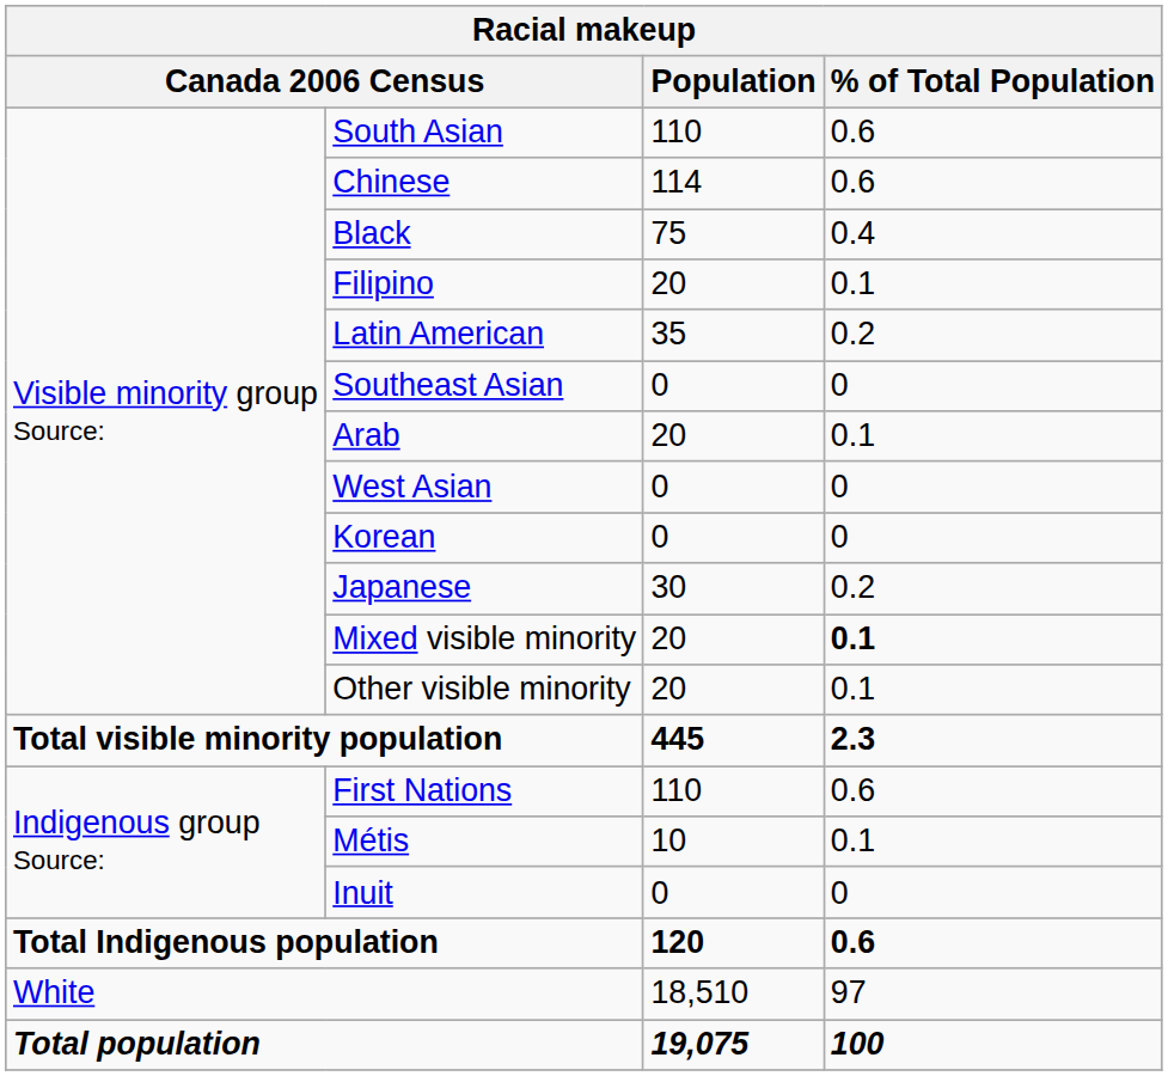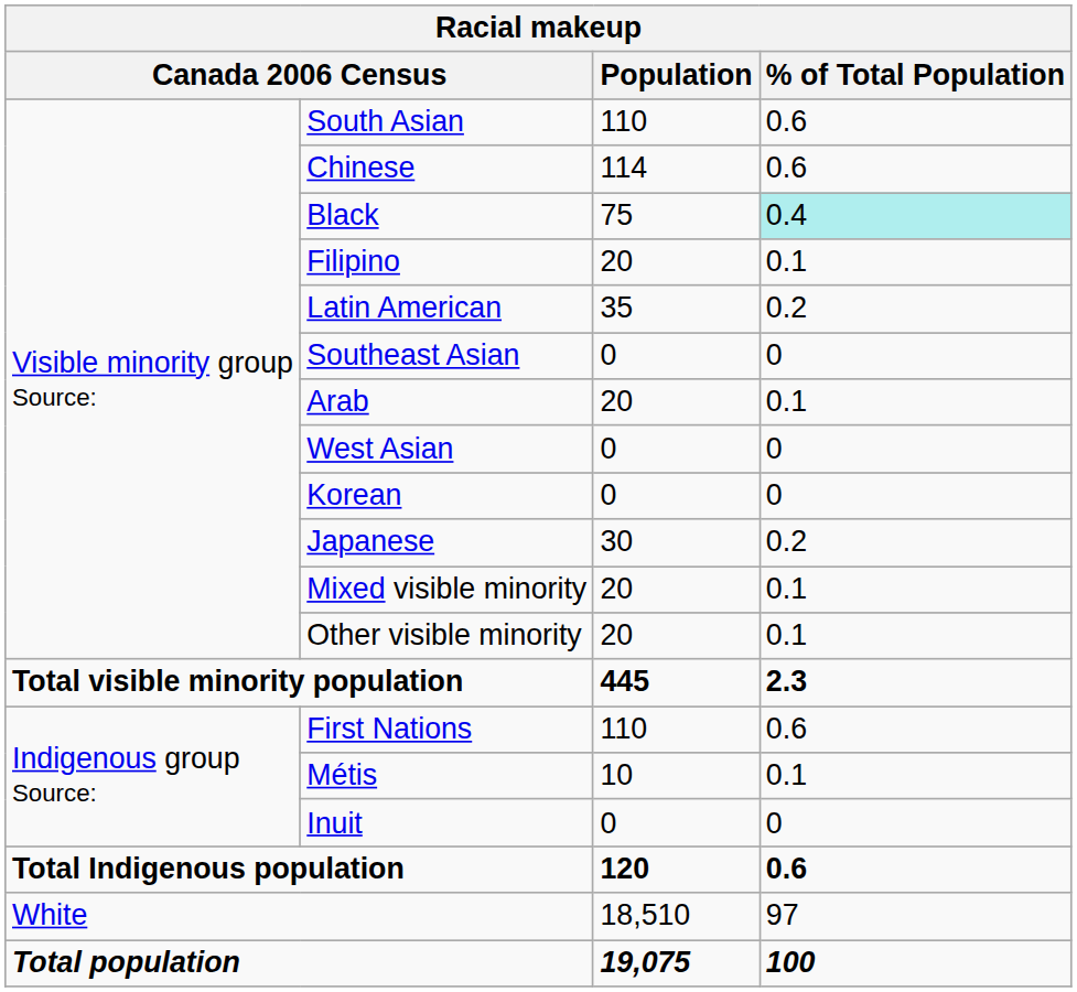Black | % of Total Population: no background -> paleturquoise background
Mixed visible minority | % of Total Population: bold -> normal
